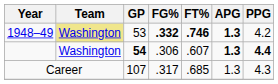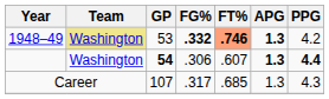1948–49 | FT%: no background -> lightsalmon background
